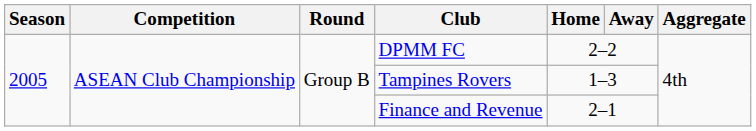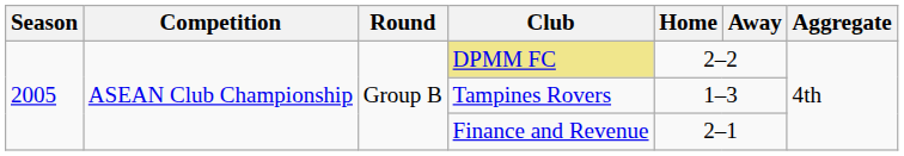DPMM FC | Club: no background -> khaki background
